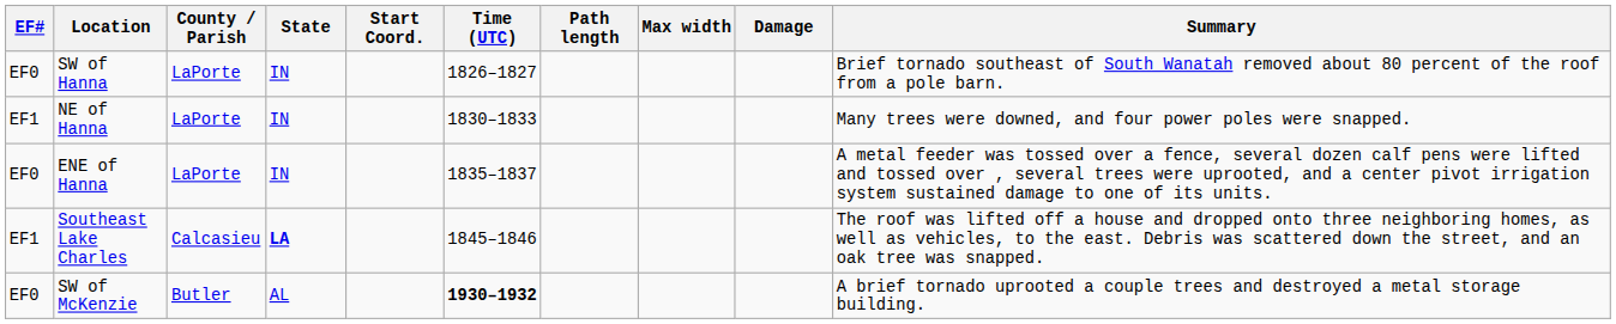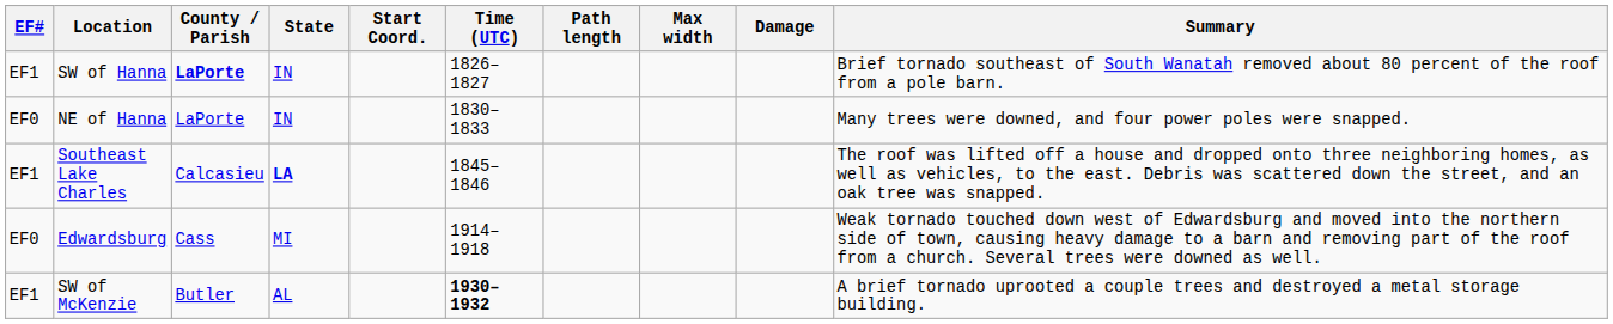SW of Hanna | EF#: EF0 -> EF1
SW of Hanna | County / Parish: normal -> bold
NE of Hanna | EF#: EF1 -> EF0
- row: EF0 | ENE of Hanna | LaPorte | IN | 1835–1837 | A metal feeder was tossed over a fence, several dozen calf pens were lifted and tossed over , several trees were uprooted, and a center pivot irrigation system sustained damage to one of its units.
+ row: EF0 | Edwardsburg | Cass | MI | 1914–1918 | Weak tornado touched down west of Edwardsburg and moved into the northern side of town, causing heavy damage to a barn and removing part of the roof from a church. Several trees were downed as well.
SW of McKenzie | EF#: EF0 -> EF1
